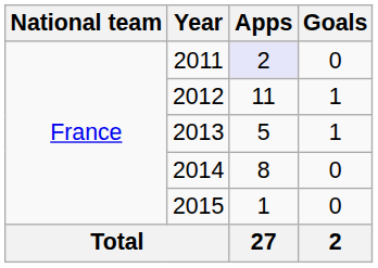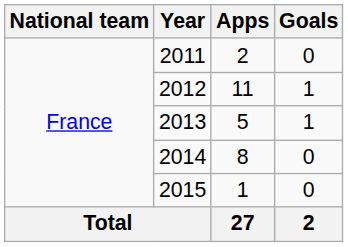2011 | Apps: lavender background -> no background
